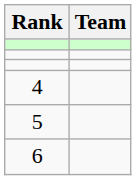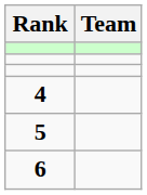row 5 | Rank: normal -> bold
row 6 | Rank: normal -> bold
row 7 | Rank: normal -> bold
